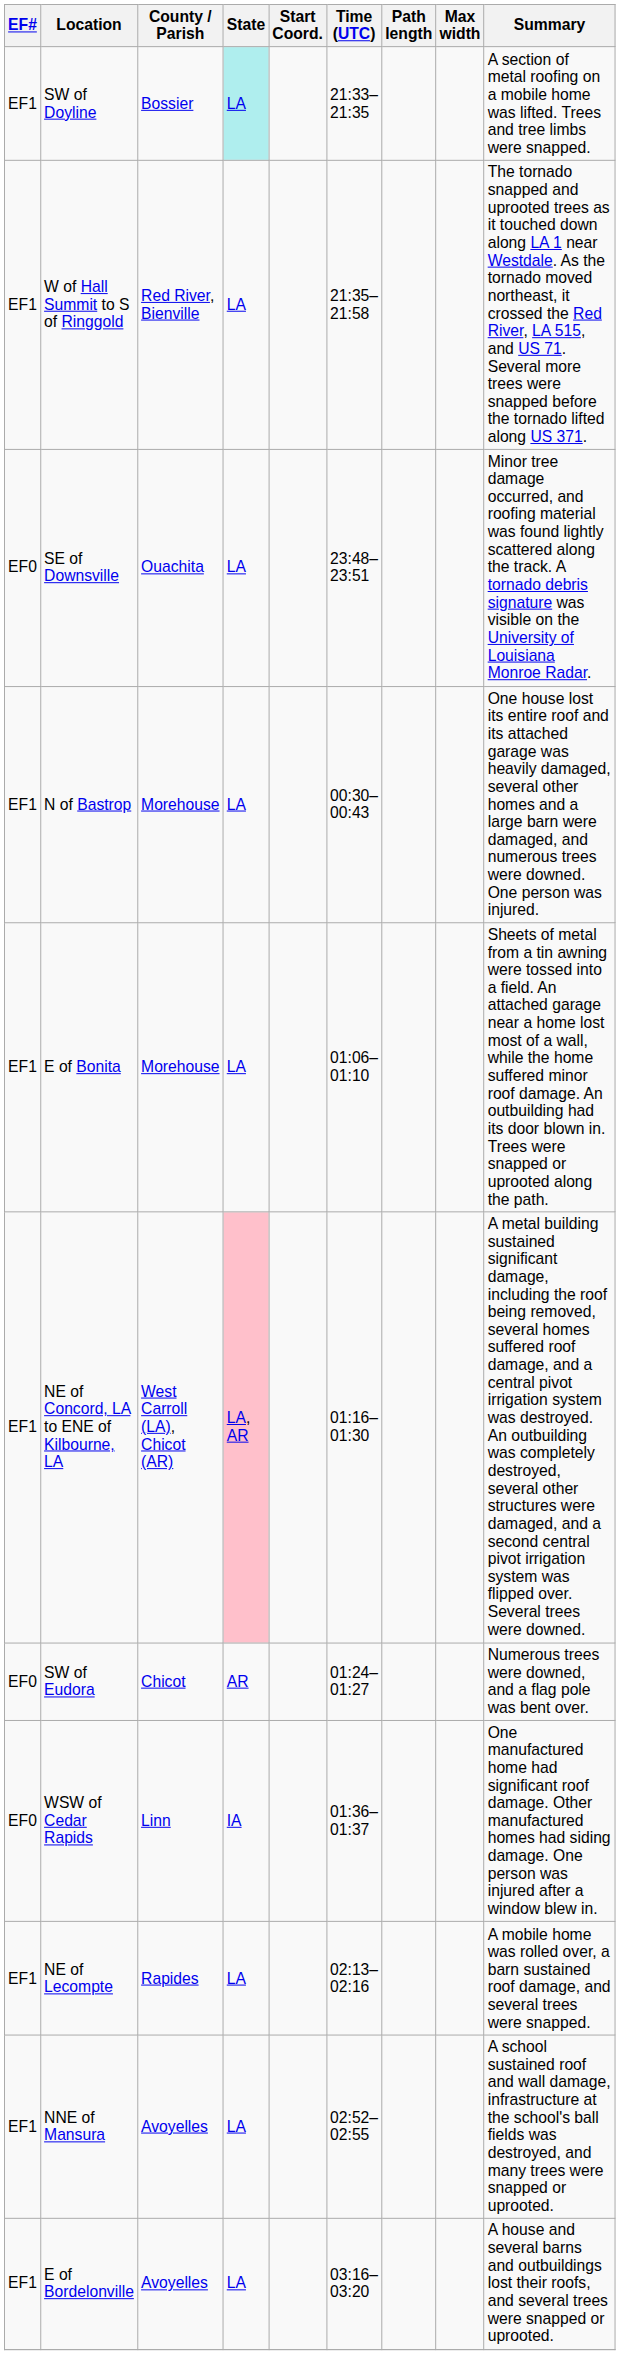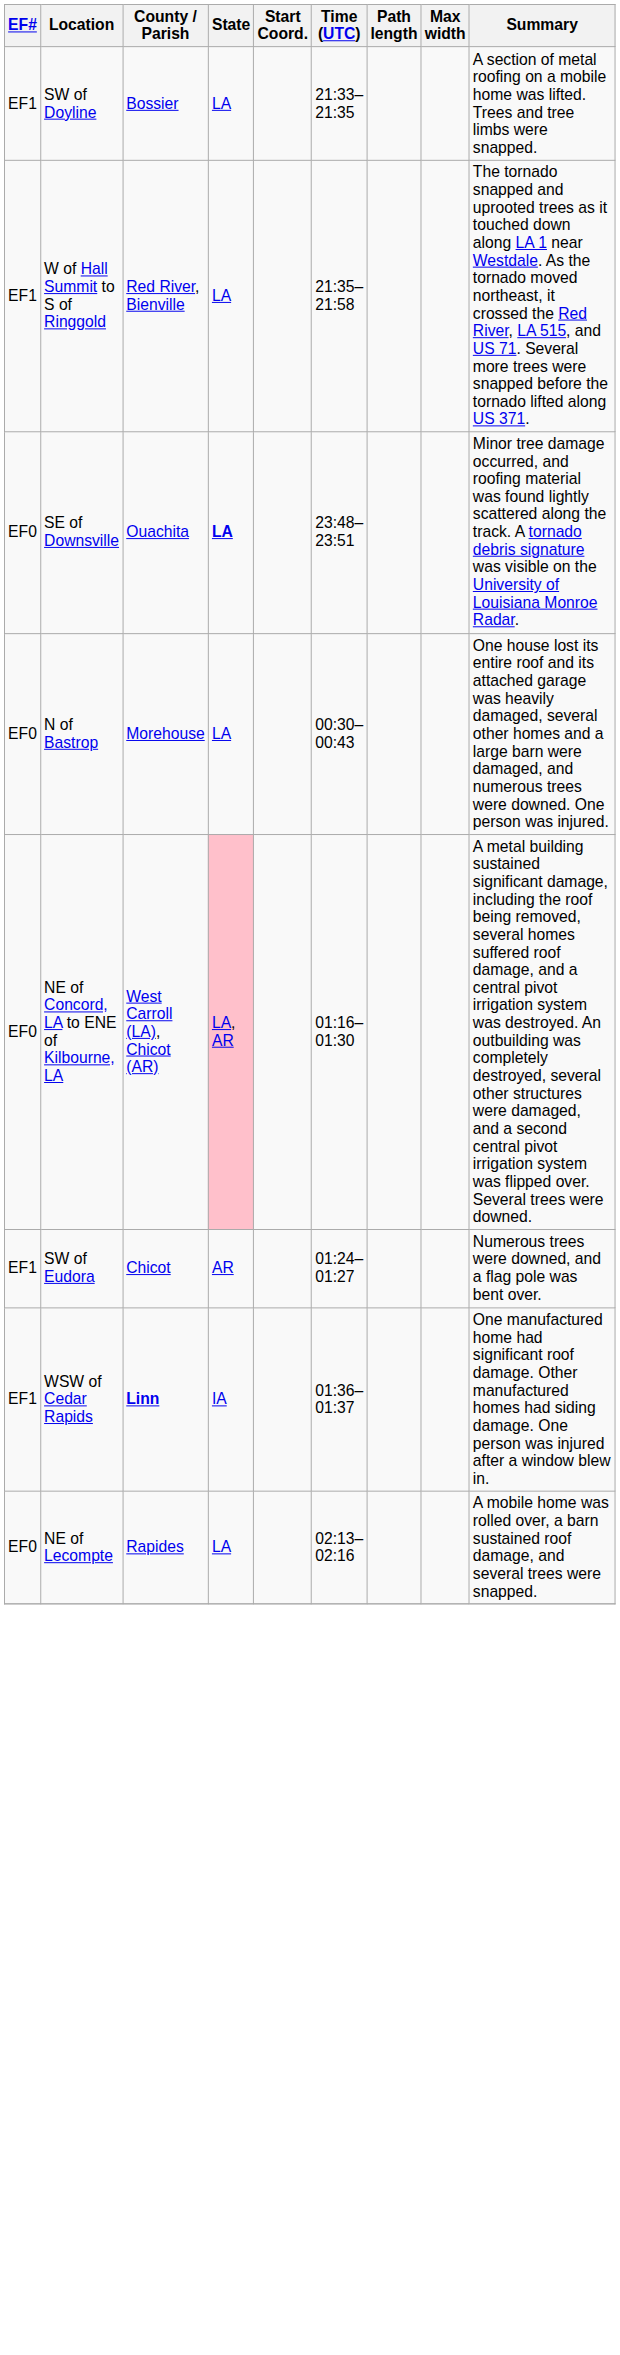SW of Doyline | State: paleturquoise background -> no background
SE of Downsville | State: normal -> bold
N of Bastrop | EF#: EF1 -> EF0
- row: EF1 | E of Bonita | Morehouse | LA | 01:06–01:10 | Sheets of metal from a tin awning were tossed into a field. An attached garage near a home lost most of a wall, while the home suffered minor roof damage. An outbuilding had its door blown in. Trees were snapped or uprooted along the path.
NE of Concord, LA to ENE of Kilbourne, LA | EF#: EF1 -> EF0
SW of Eudora | EF#: EF0 -> EF1
WSW of Cedar Rapids | EF#: EF0 -> EF1
WSW of Cedar Rapids | County / Parish: normal -> bold
NE of Lecompte | EF#: EF1 -> EF0
- row: EF1 | NNE of Mansura | Avoyelles | LA | 02:52–02:55 | A school sustained roof and wall damage, infrastructure at the school's ball fields was destroyed, and many trees were snapped or uprooted.
- row: EF1 | E of Bordelonville | Avoyelles | LA | 03:16–03:20 | A house and several barns and outbuildings lost their roofs, and several trees were snapped or uprooted.
